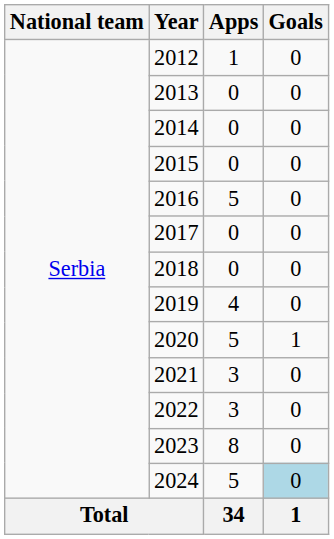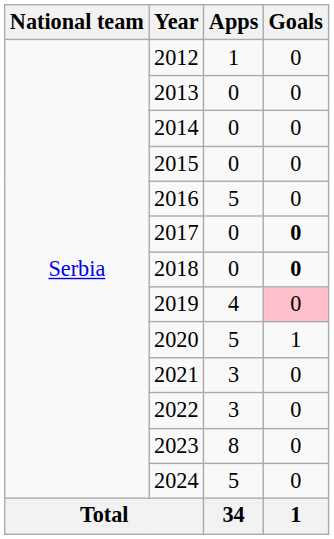2017 | Goals: normal -> bold
2018 | Goals: normal -> bold
2019 | Goals: no background -> pink background
2024 | Goals: lightblue background -> no background
